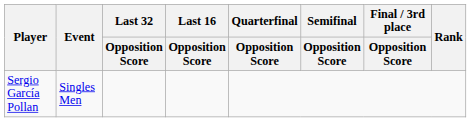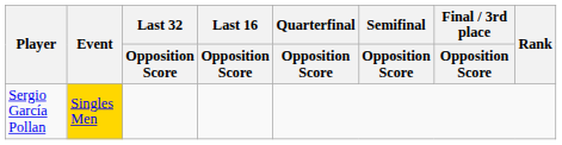Sergio García Pollan | Event: no background -> gold background
